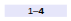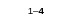row 1 | column 1: lavender background -> no background
